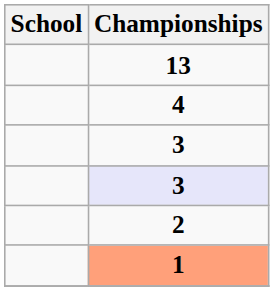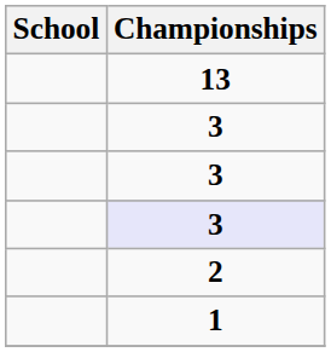row 3 | Championships: 4 -> 3
row 7 | Championships: lightsalmon background -> no background
